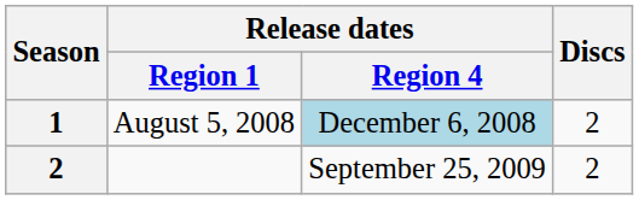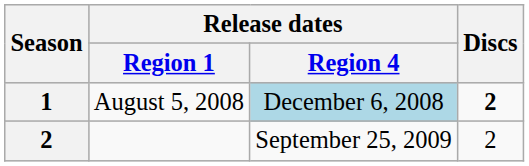1 | Discs: normal -> bold
